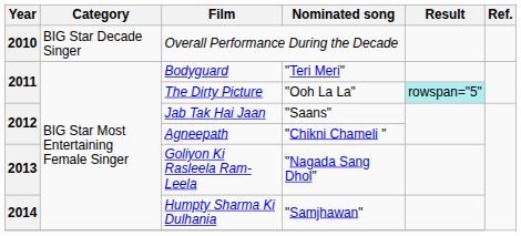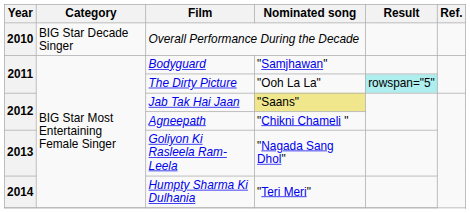Bodyguard | Nominated song: "Teri Meri" -> "Samjhawan"
Jab Tak Hai Jaan | Nominated song: no background -> khaki background
Humpty Sharma Ki Dulhania | Nominated song: "Samjhawan" -> "Teri Meri"
